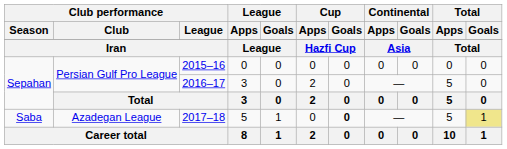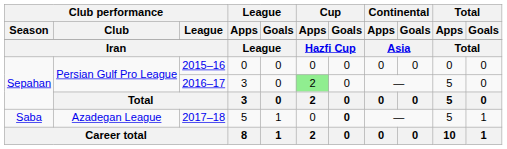2016–17 | Cup / Apps: no background -> lightgreen background
2017–18 | Total / Goals: khaki background -> no background
